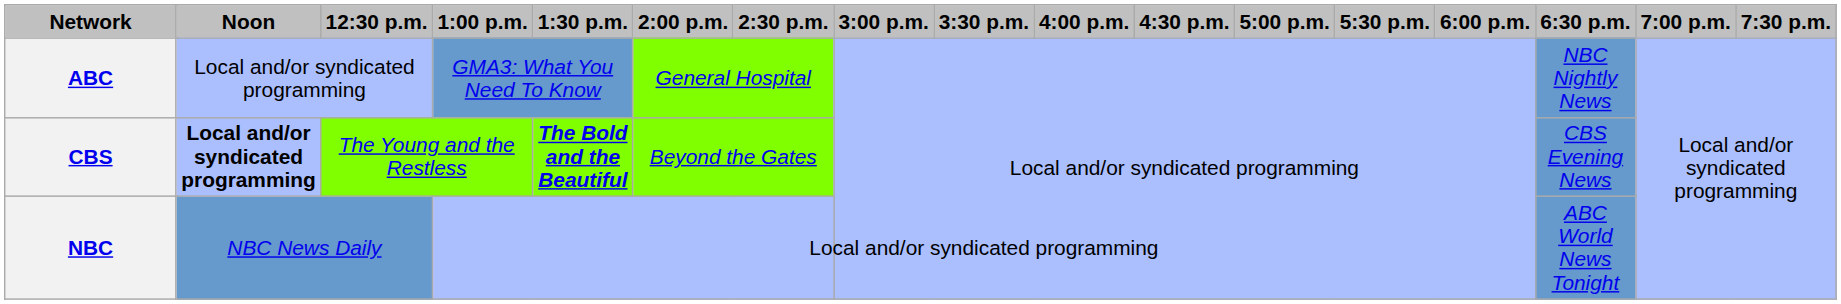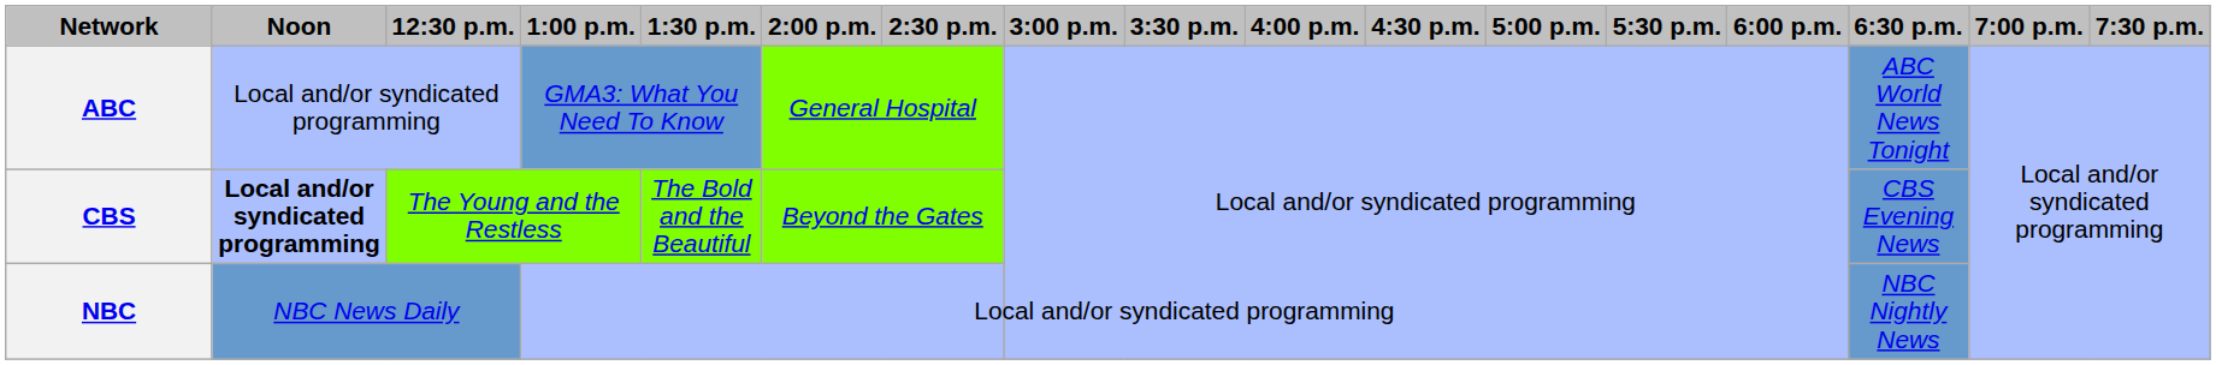ABC | 6:30 p.m.: NBC Nightly News -> ABC World News Tonight
CBS | 1:30 p.m.: bold -> normal
NBC | 6:30 p.m.: ABC World News Tonight -> NBC Nightly News
